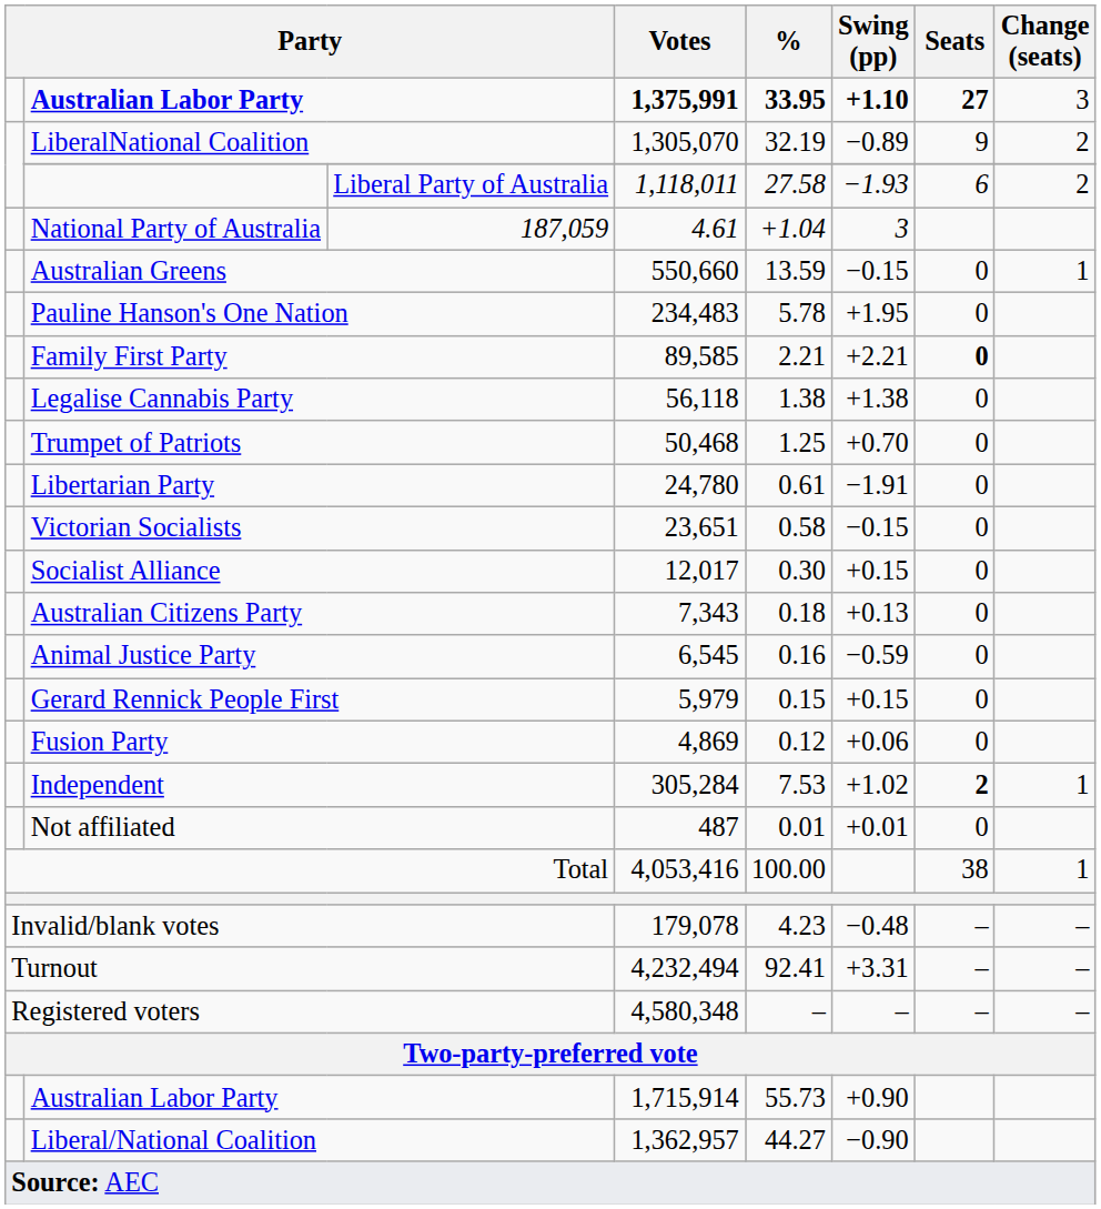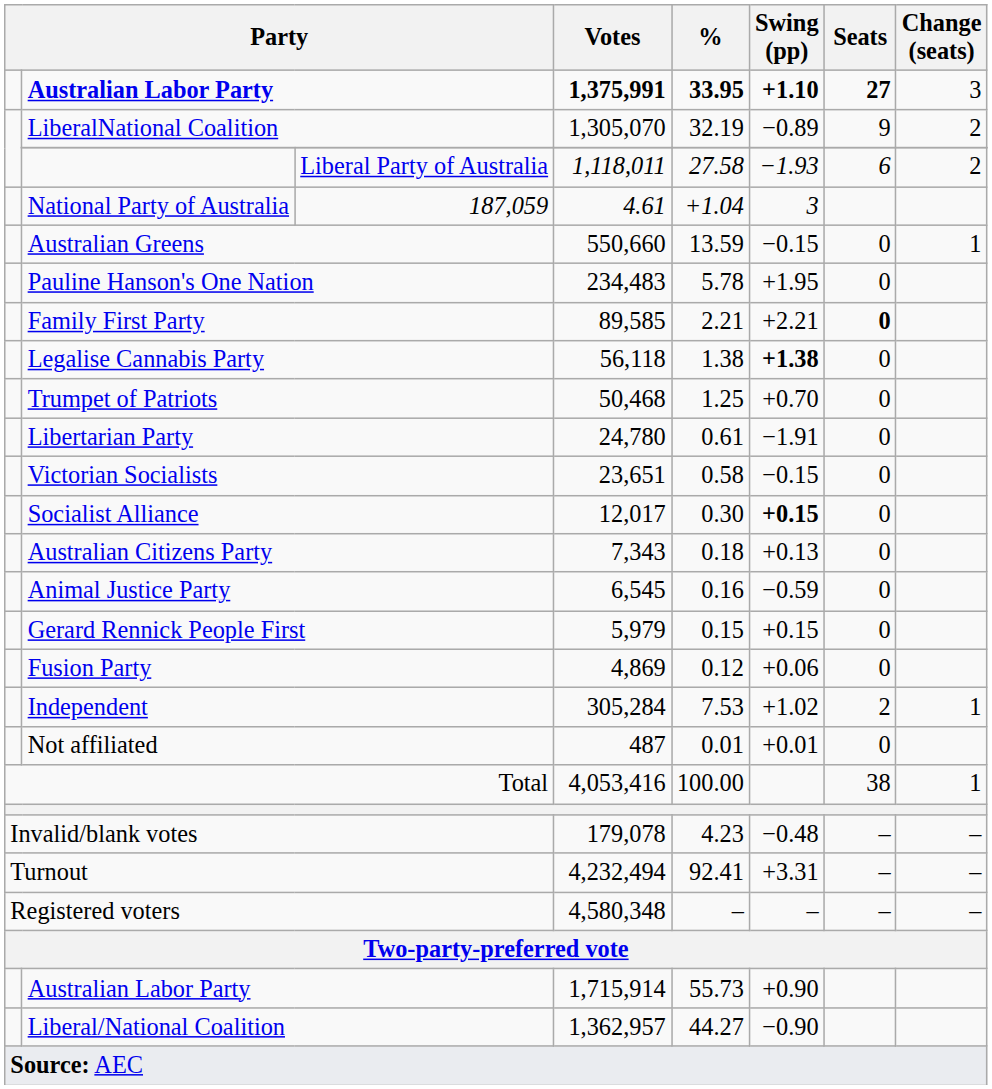Legalise Cannabis Party | Swing (pp): normal -> bold
Socialist Alliance | Swing (pp): normal -> bold
Independent | Seats: bold -> normal
